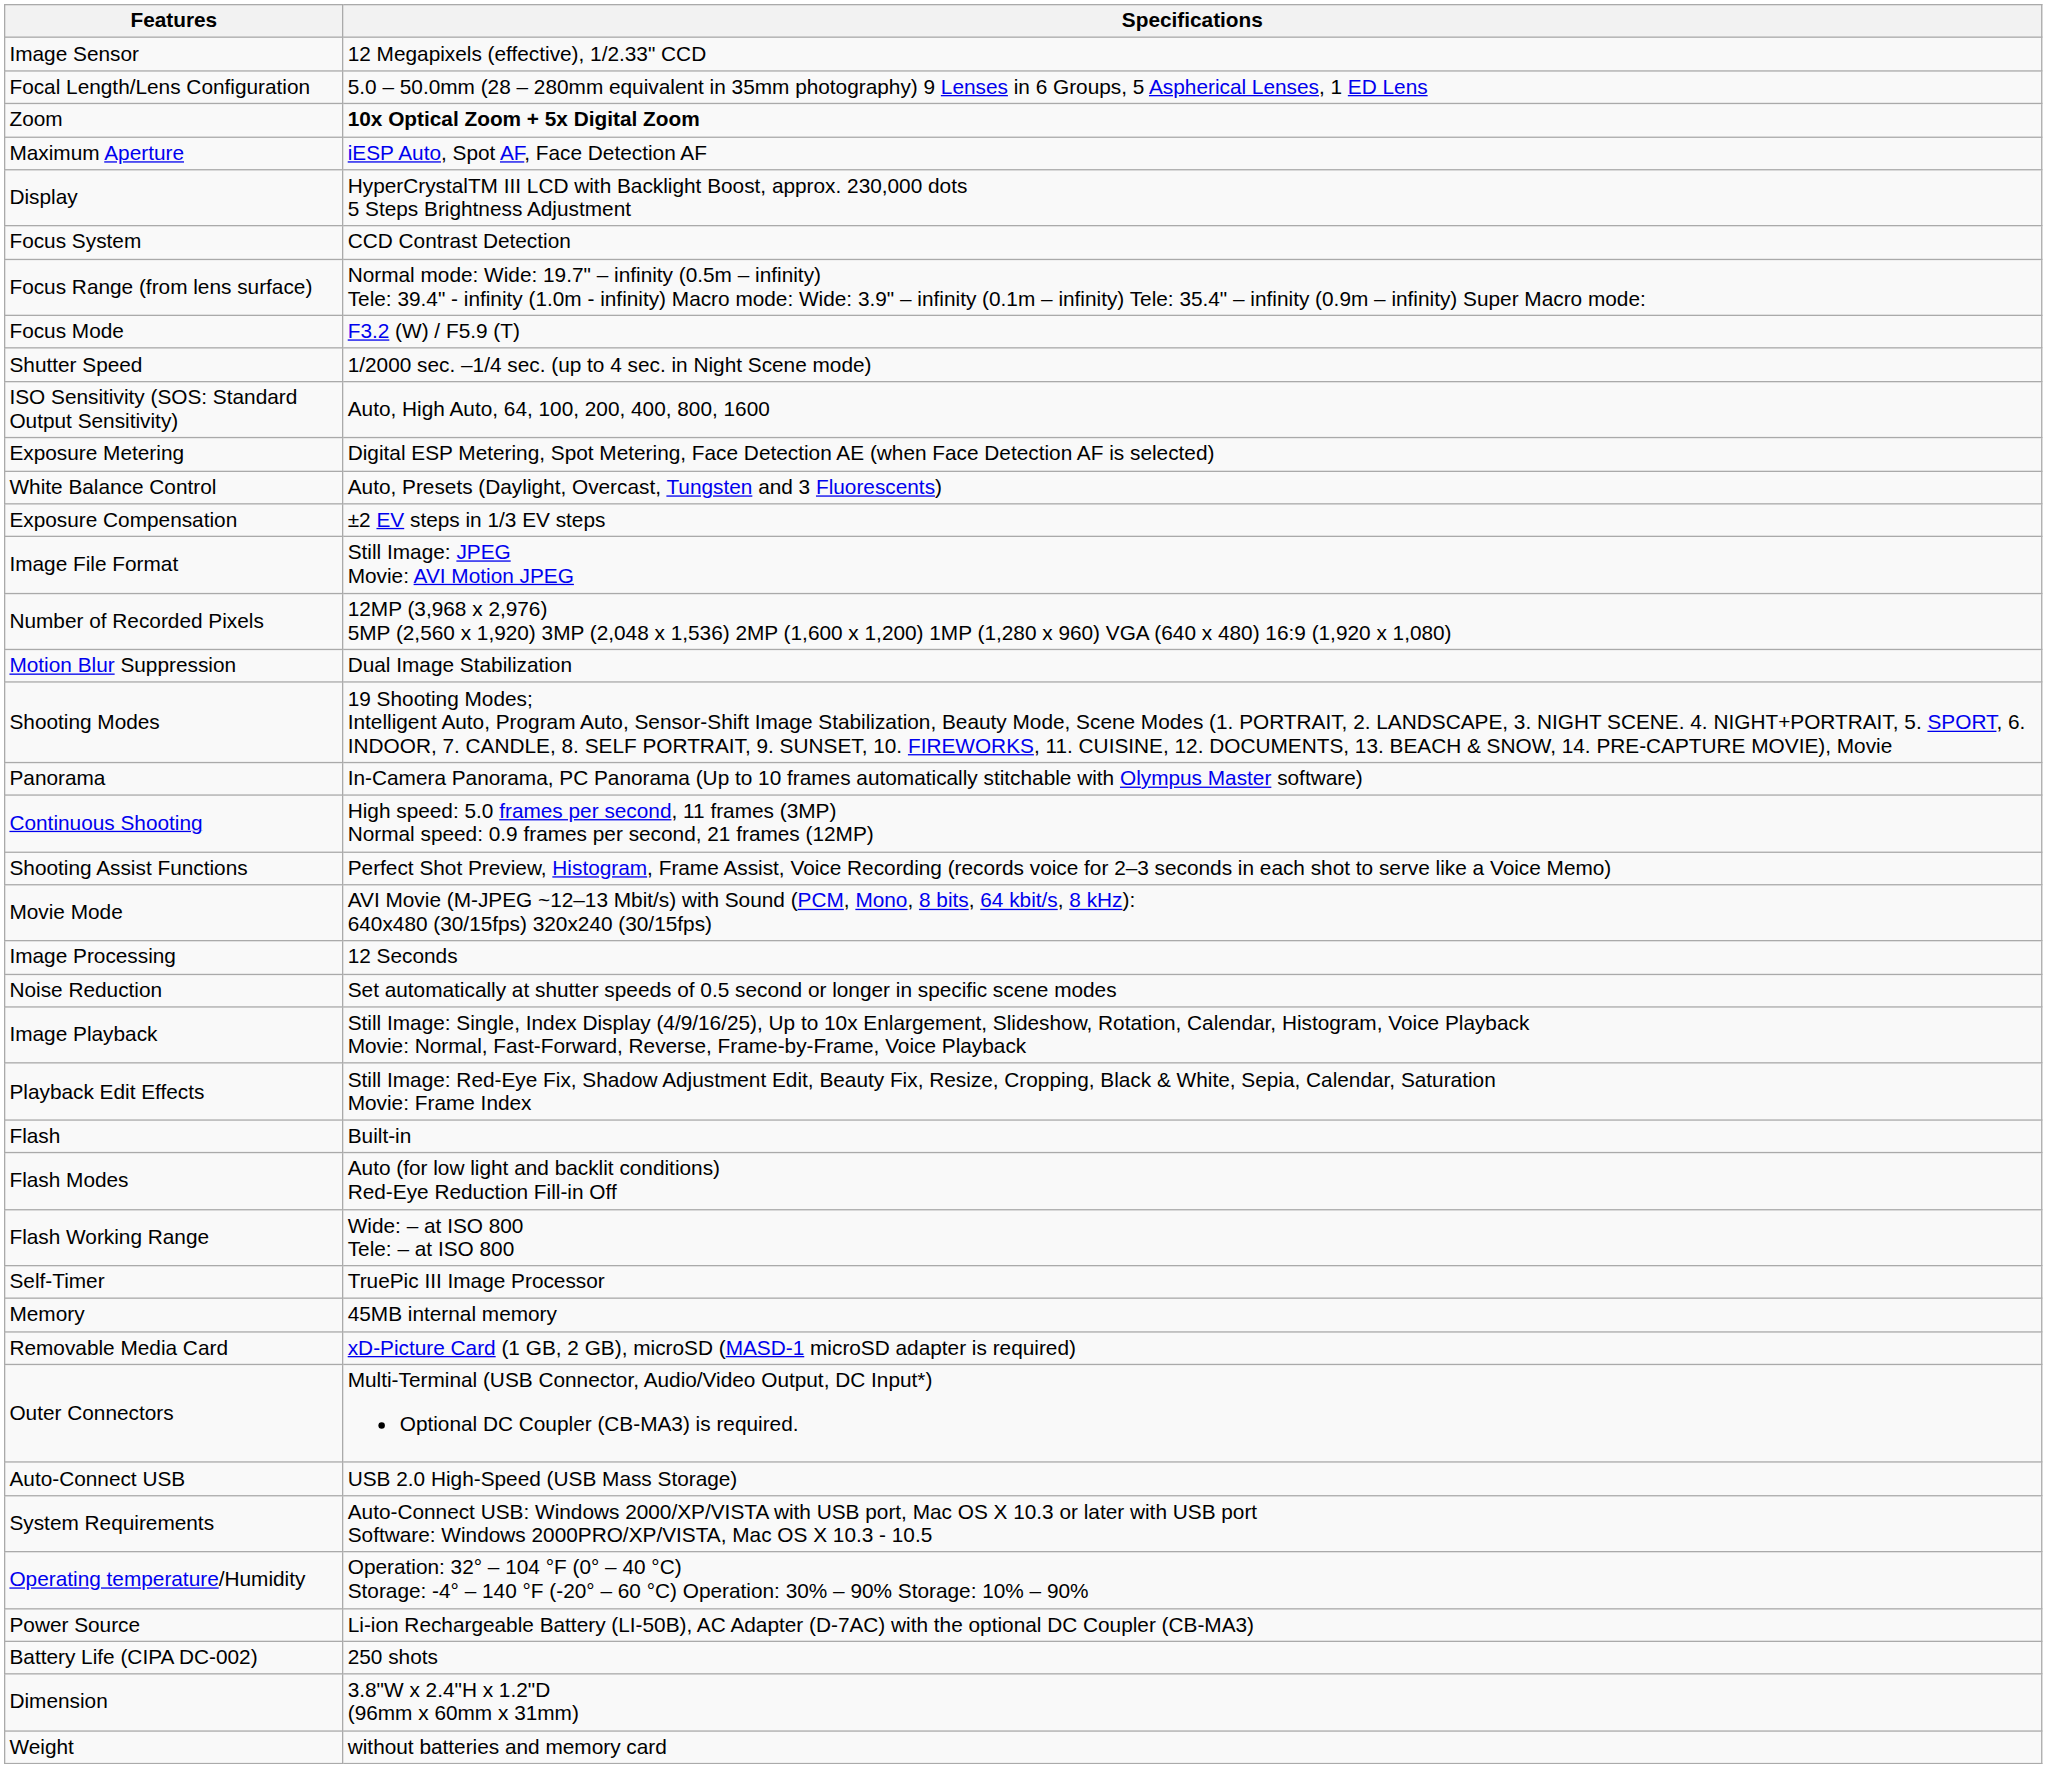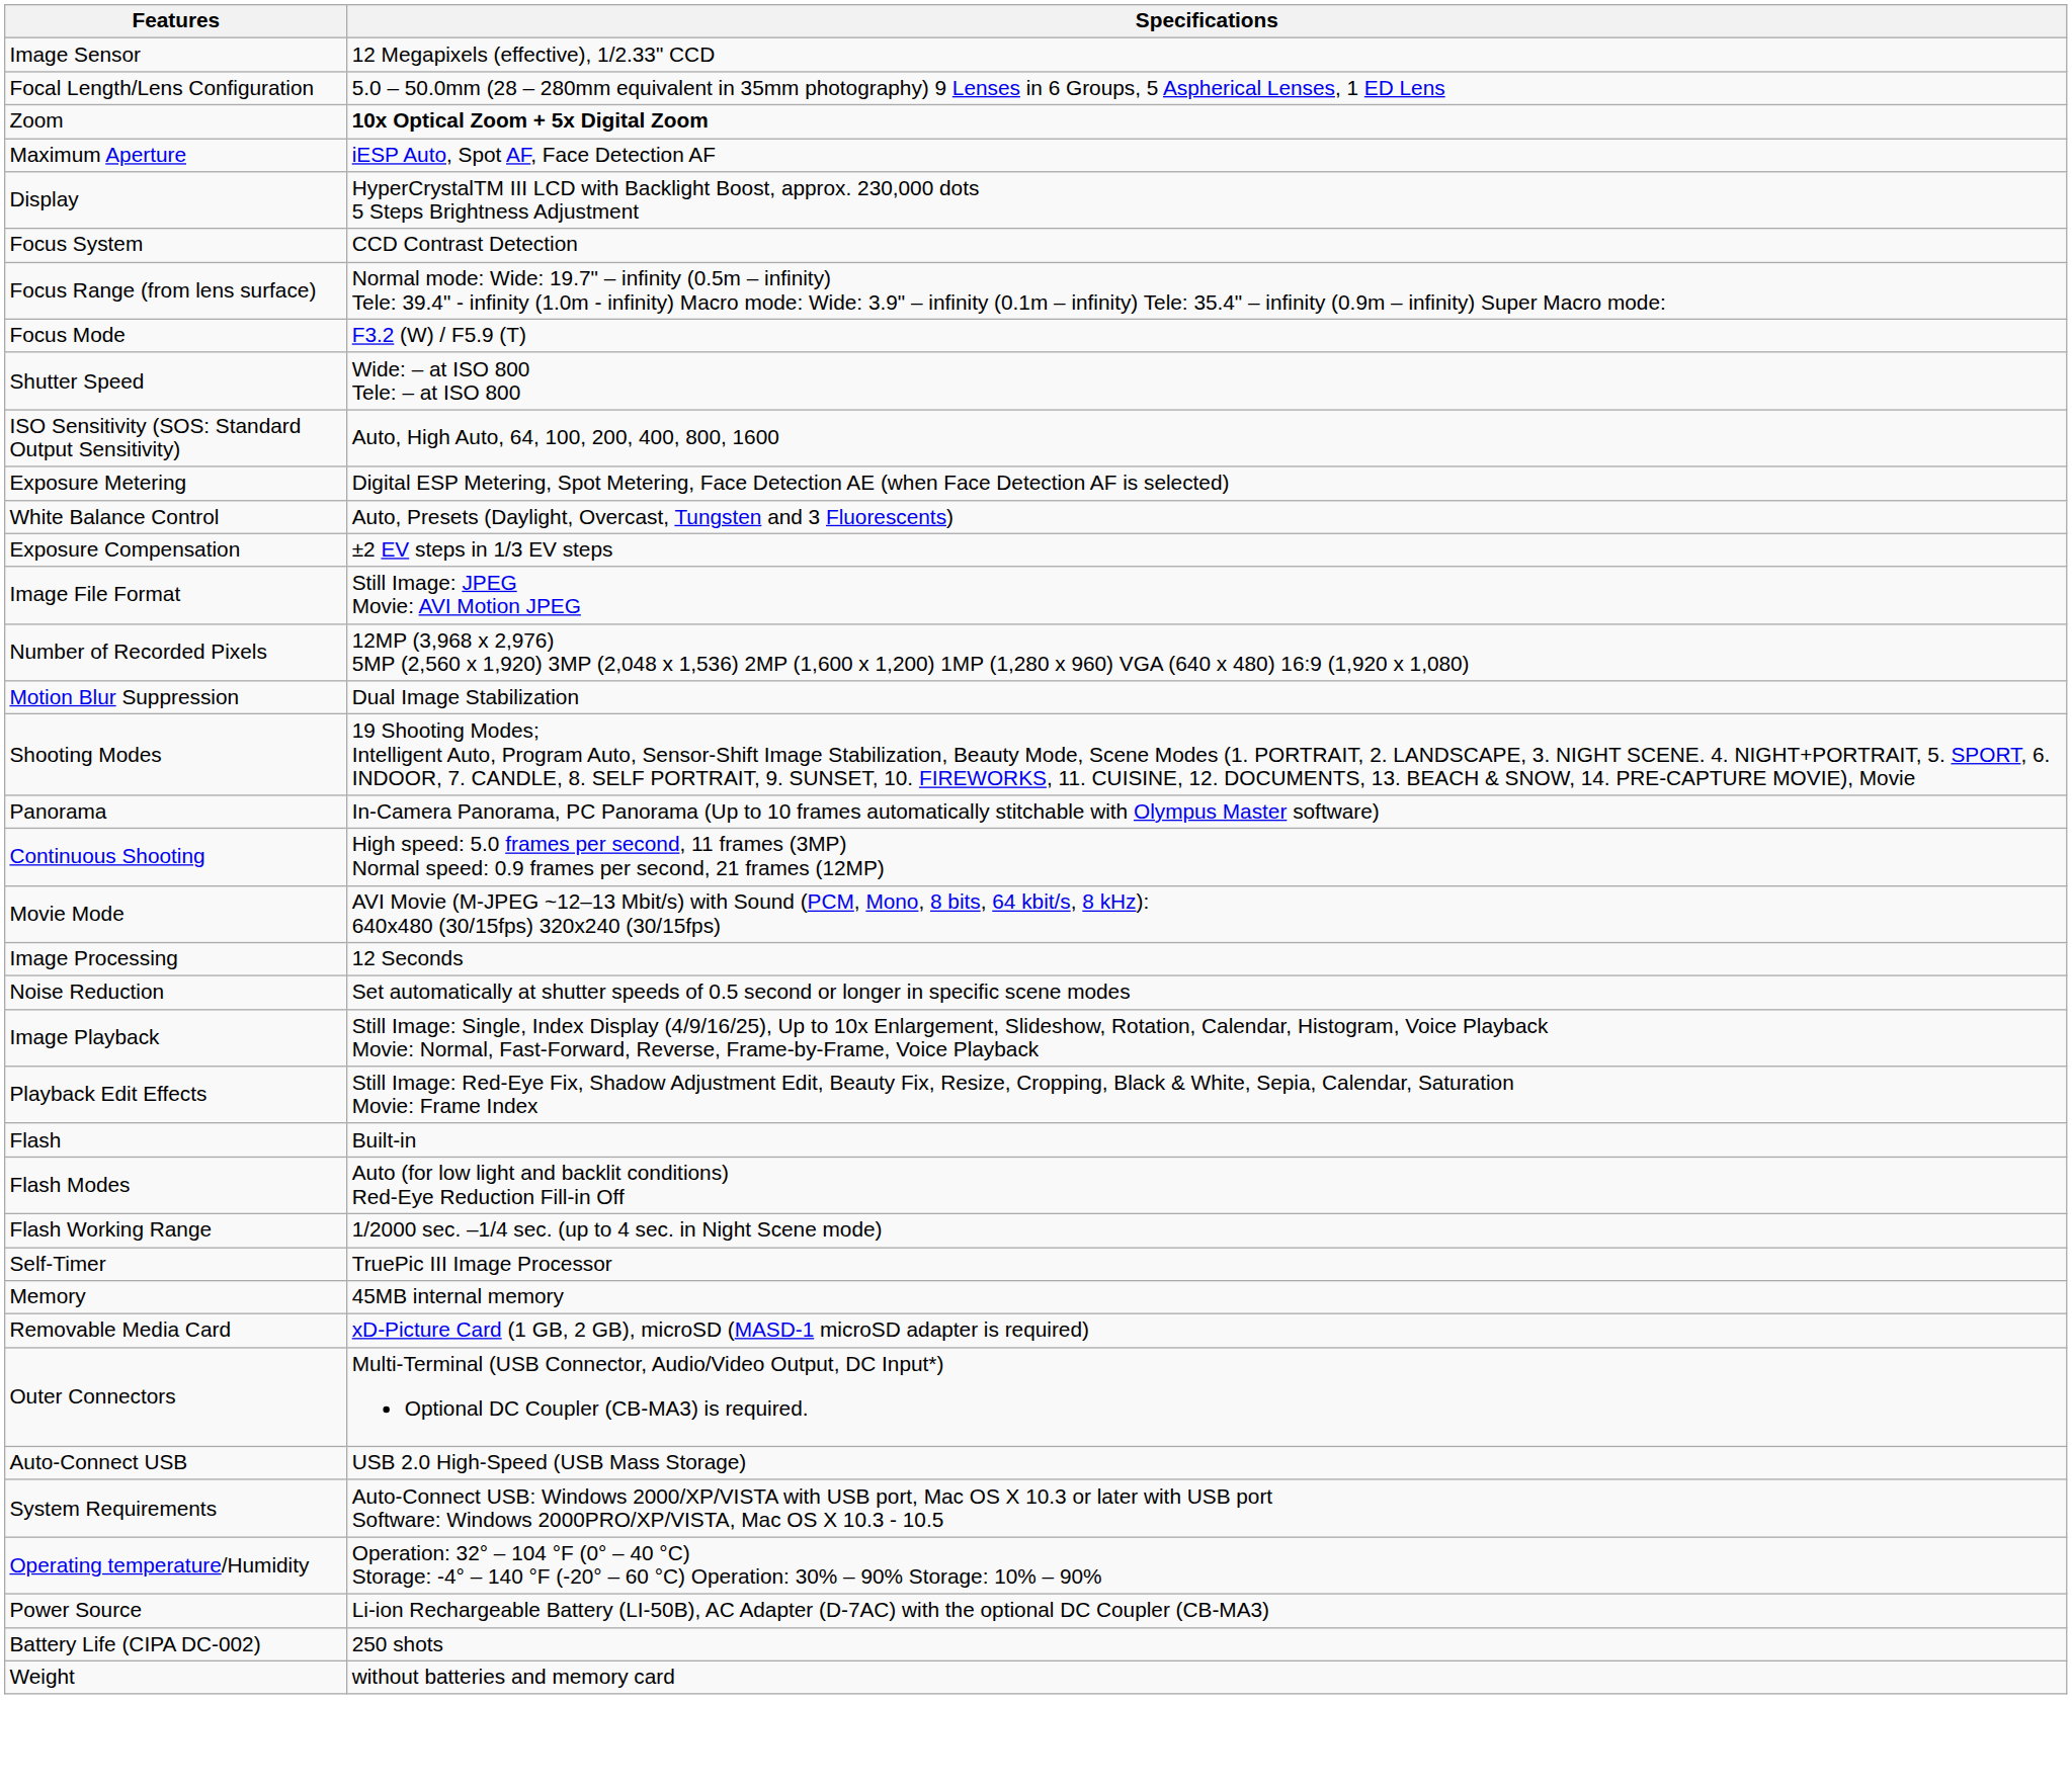Shutter Speed | Specifications: 1/2000 sec. –1/4 sec. (up to 4 sec. in Night Scene mode) -> Wide: – at ISO 800 Tele: – at ISO 800
- row: Shooting Assist Functions | Perfect Shot Preview, Histogram, Frame Assist, Voice Recording (records voice for 2–3 seconds in each shot to serve like a Voice Memo)
Flash Working Range | Specifications: Wide: – at ISO 800 Tele: – at ISO 800 -> 1/2000 sec. –1/4 sec. (up to 4 sec. in Night Scene mode)
- row: Dimension | 3.8"W x 2.4"H x 1.2"D (96mm x 60mm x 31mm)
